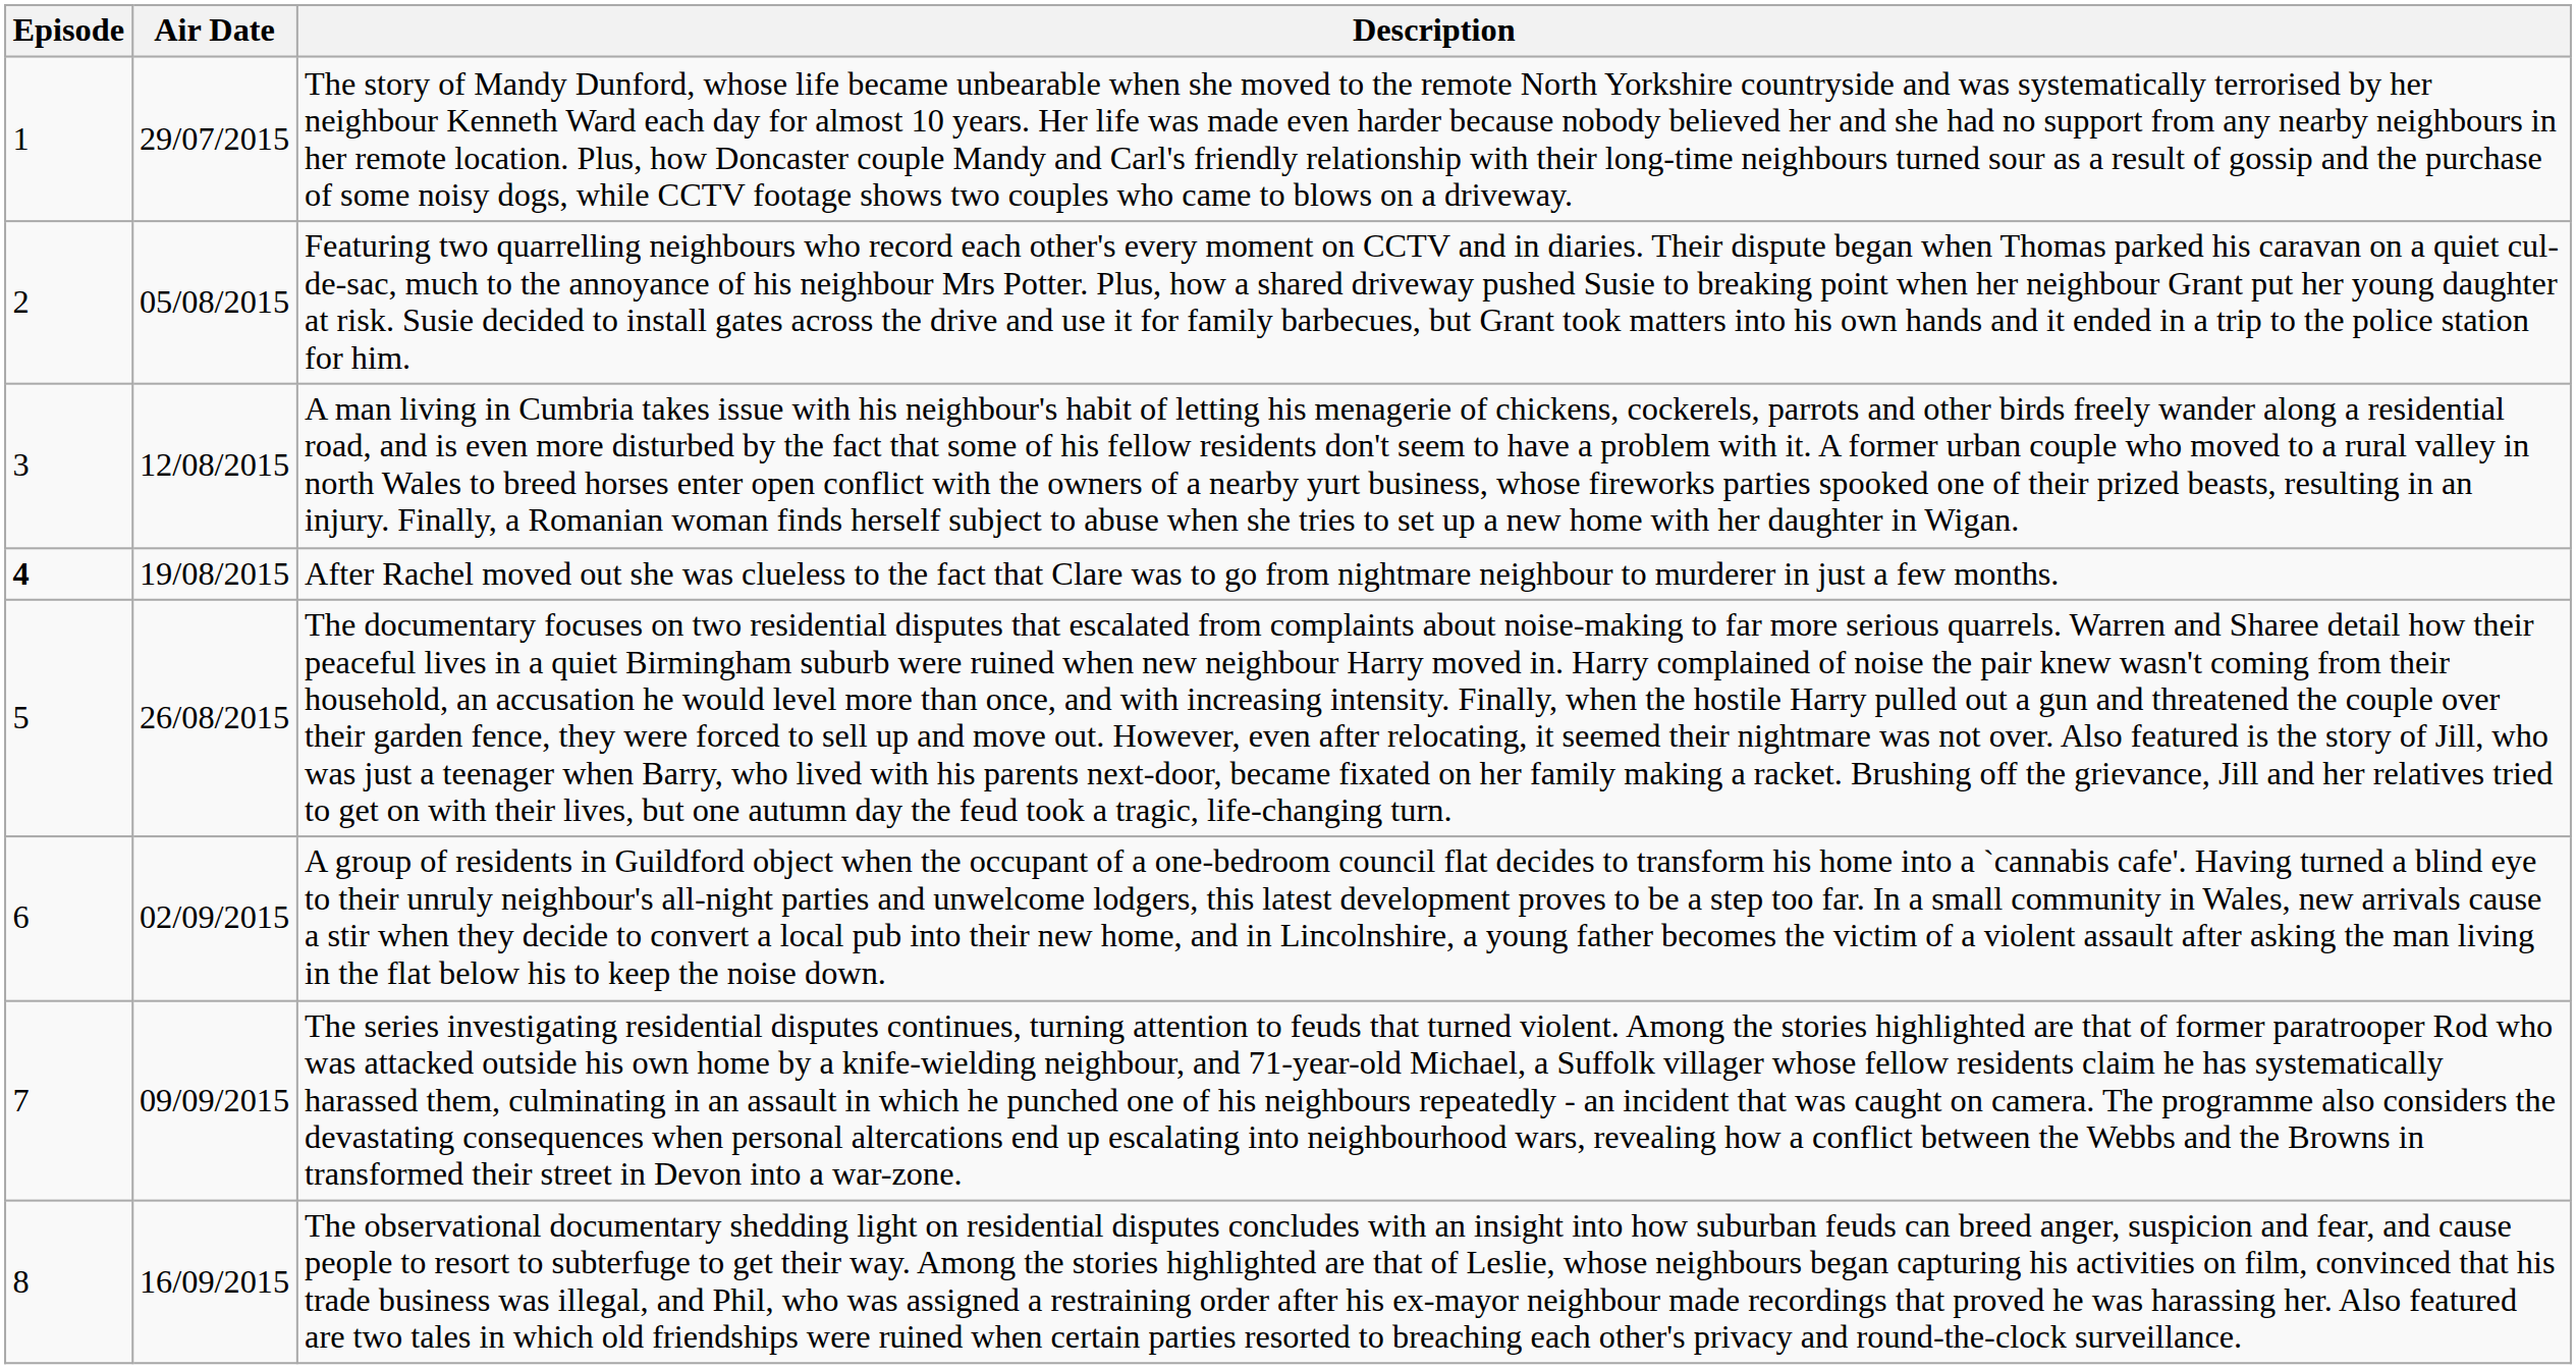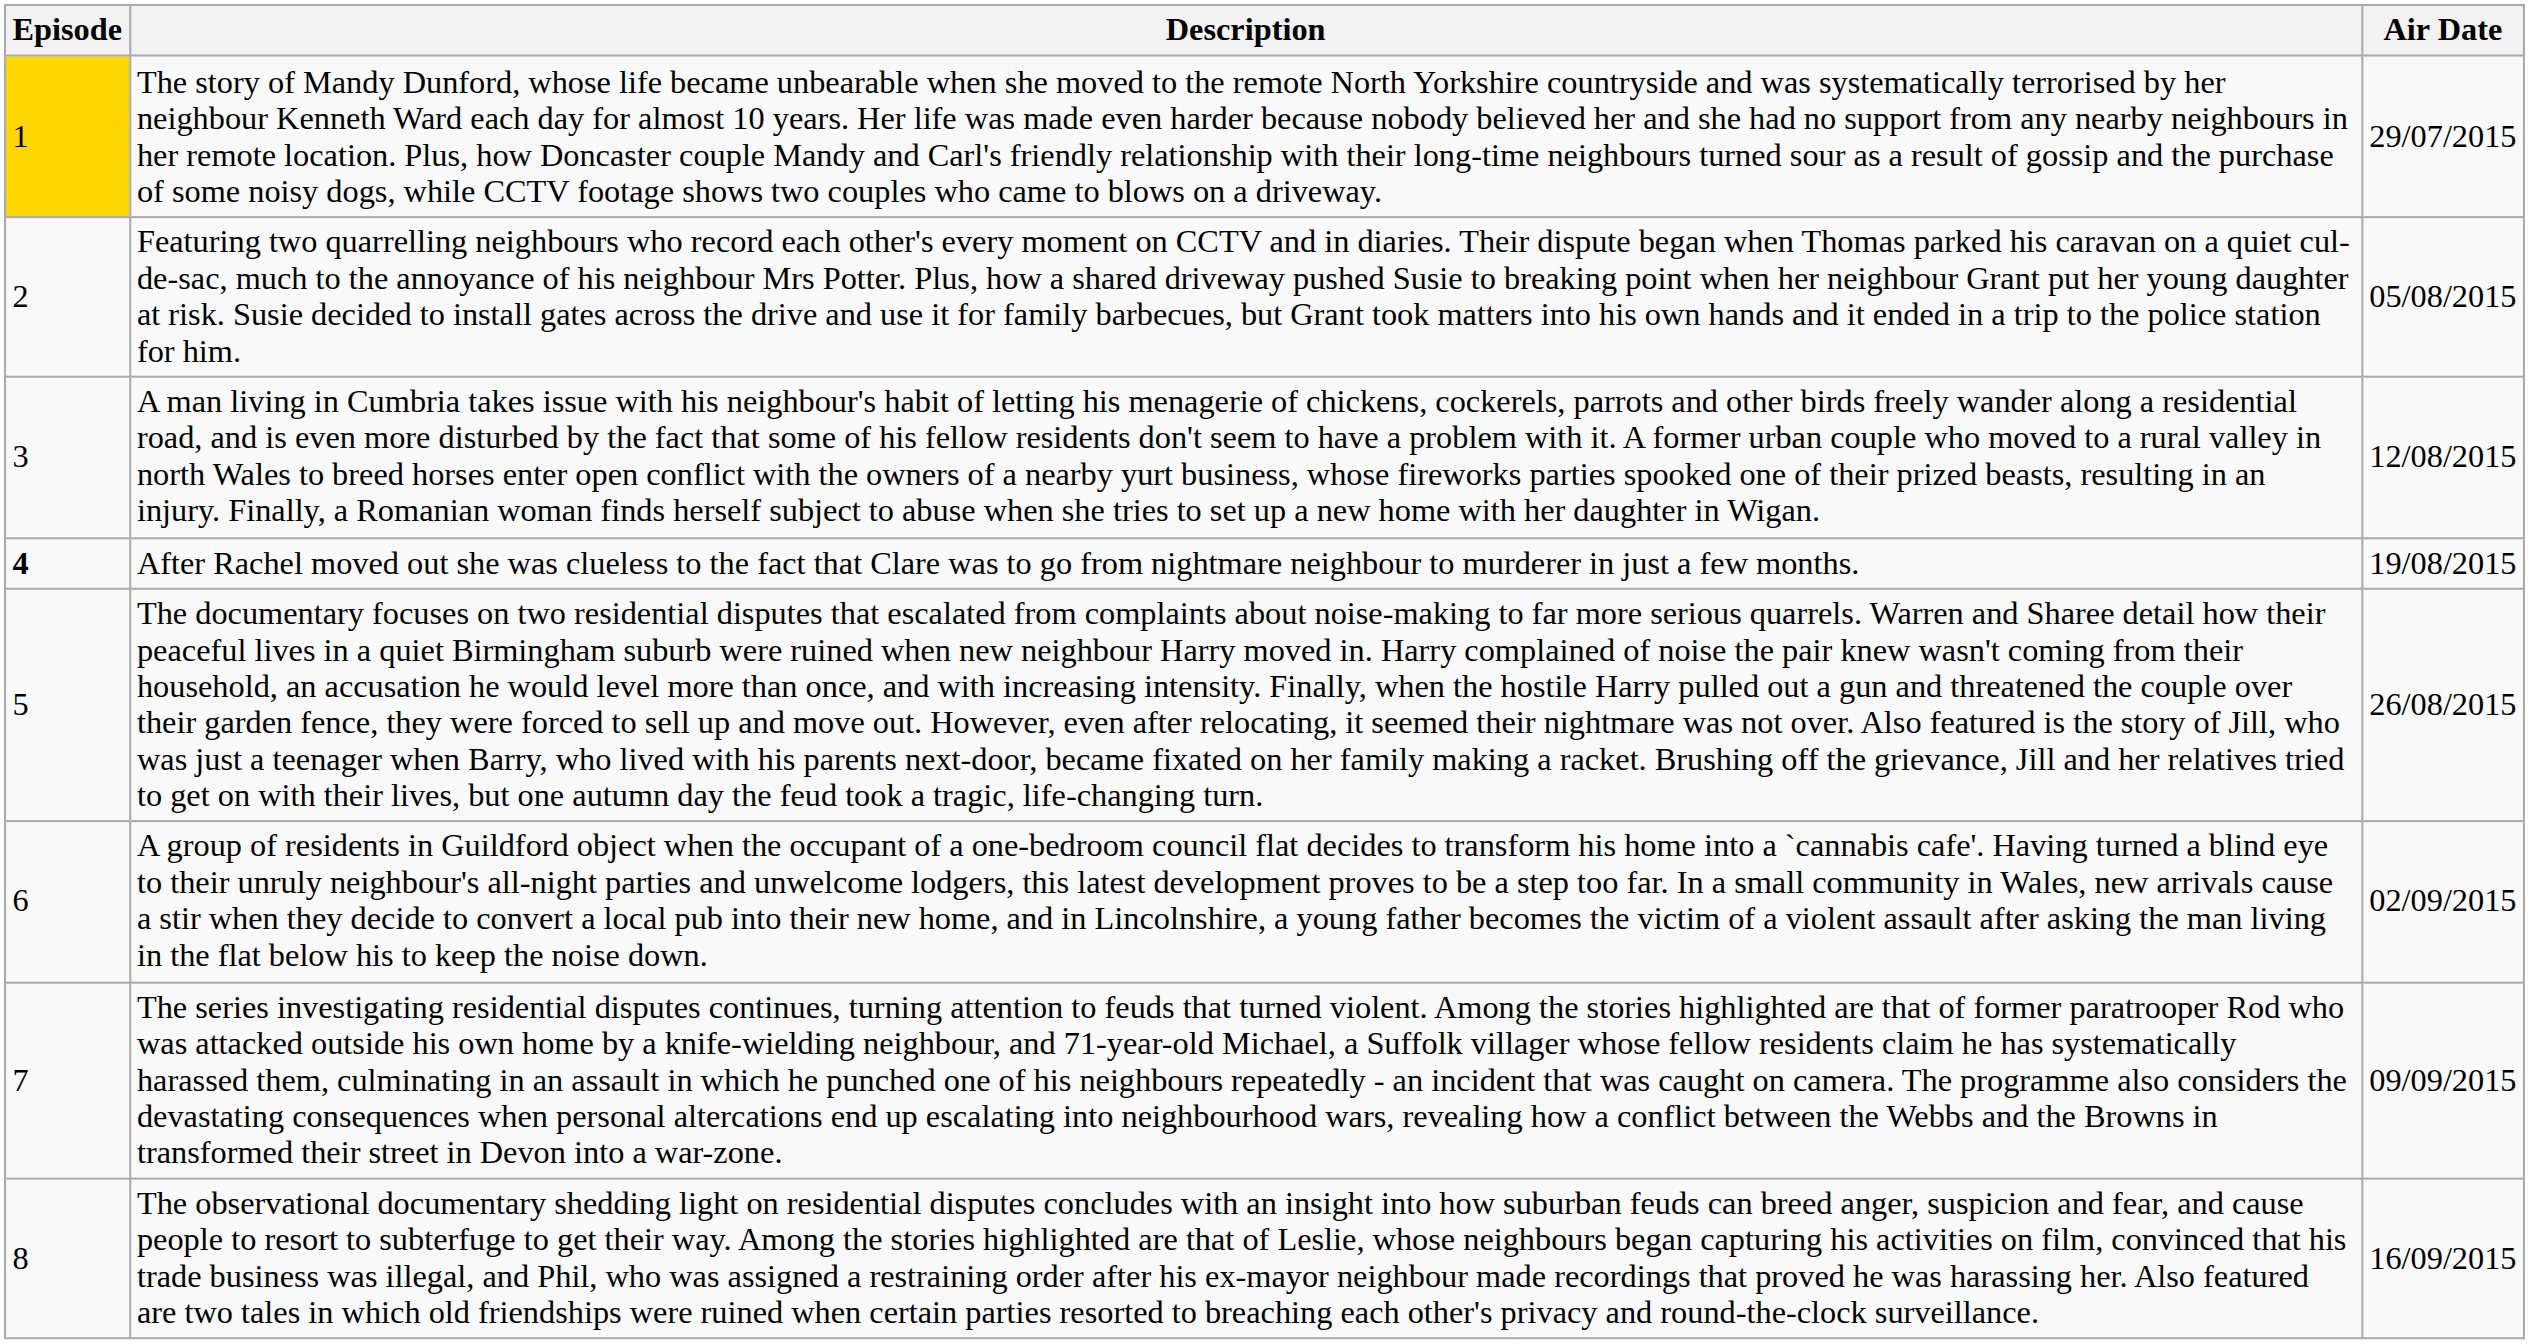columns swapped: Air Date <-> Description
row 2 | Episode: no background -> gold background
